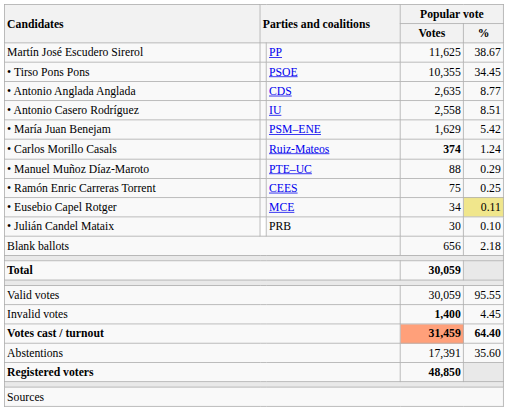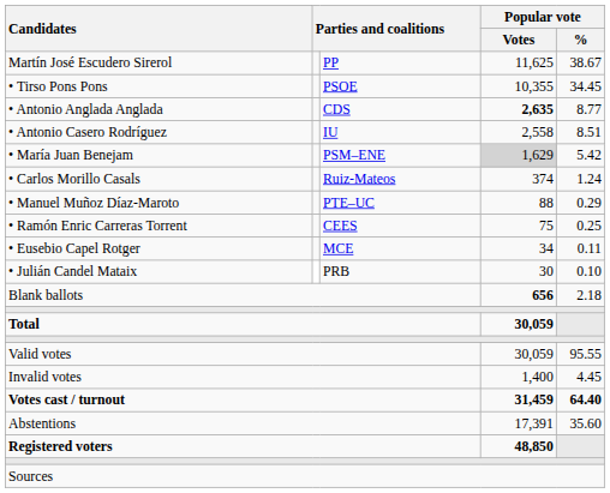• Antonio Anglada Anglada | Popular vote / Votes: normal -> bold
• María Juan Benejam | Popular vote / Votes: no background -> lightgrey background
• Carlos Morillo Casals | Popular vote / Votes: bold -> normal
• Eusebio Capel Rotger | Popular vote / %: khaki background -> no background
Blank ballots | Popular vote / Votes: normal -> bold
Invalid votes | Popular vote / Votes: bold -> normal
Votes cast / turnout | Popular vote / Votes: lightsalmon background -> no background
